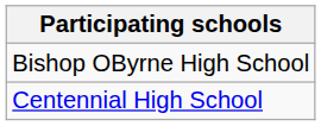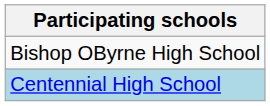row 3 | column 1: no background -> lightblue background
